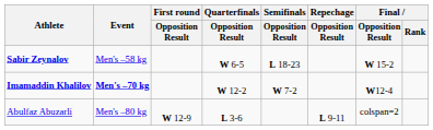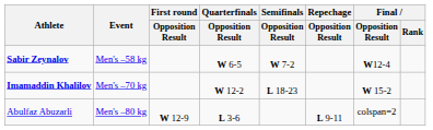Sabir Zeynalov | Semifinals / Opposition Result: L 18-23 -> W 7-2
Sabir Zeynalov | Final / Opposition Result: W 15-2 -> W12-4
Imamaddin Khalilov | Event: bold -> normal
Imamaddin Khalilov | Semifinals / Opposition Result: W 7-2 -> L 18-23
Imamaddin Khalilov | Final / Opposition Result: W12-4 -> W 15-2
